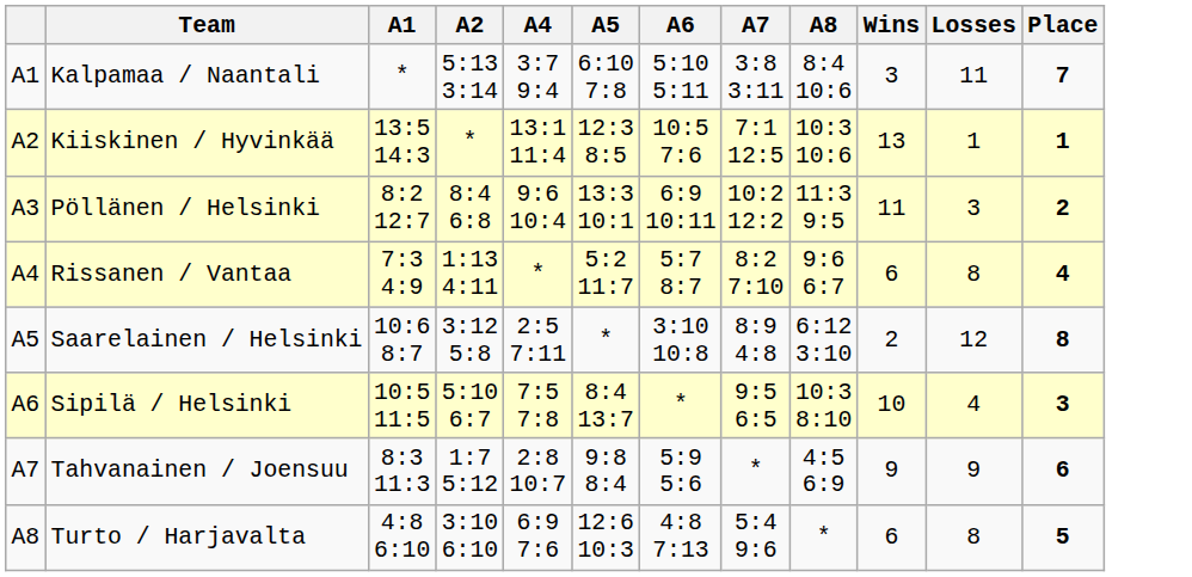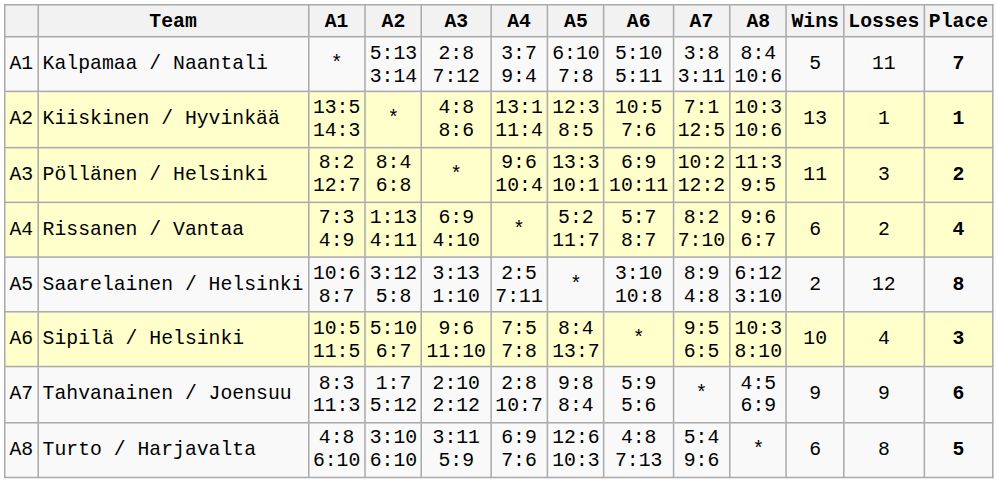+ column: A3 | 2:8 7:12 | 4:8 8:6 | * | 6:9 4:10 | 3:13 1:10 | 9:6 11:10 | 2:10 2:12 | 3:11 5:9
Kalpamaa / Naantali | Wins: 3 -> 5
Rissanen / Vantaa | Losses: 8 -> 2
